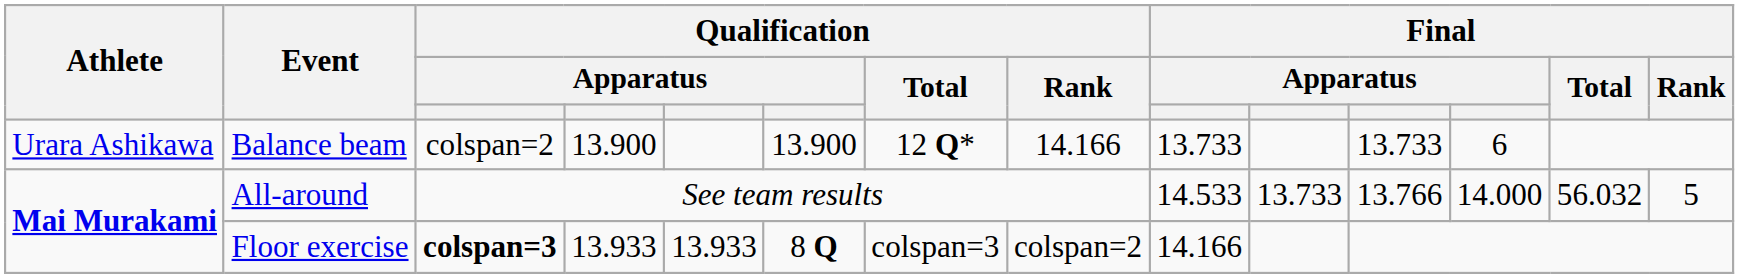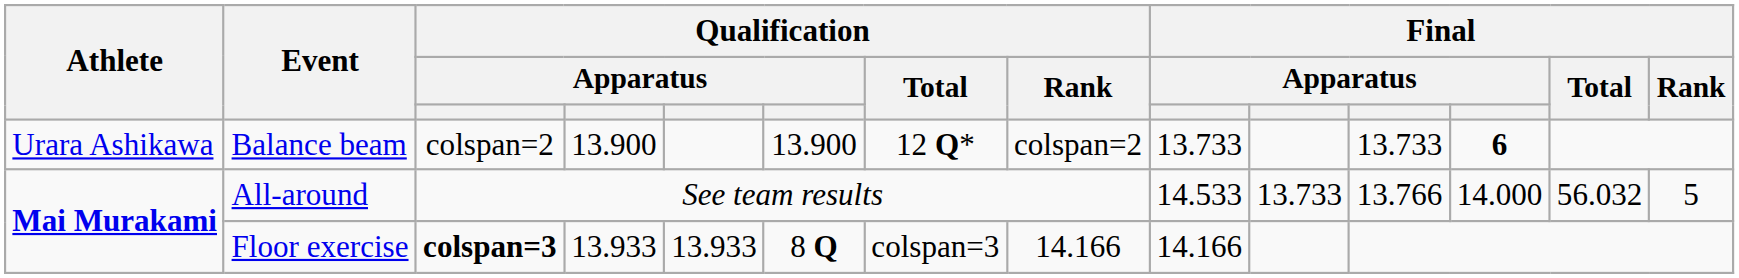Balance beam | Qualification / Rank: 14.166 -> colspan=2
Balance beam | column 12: normal -> bold
Floor exercise | Qualification / Rank: colspan=2 -> 14.166
